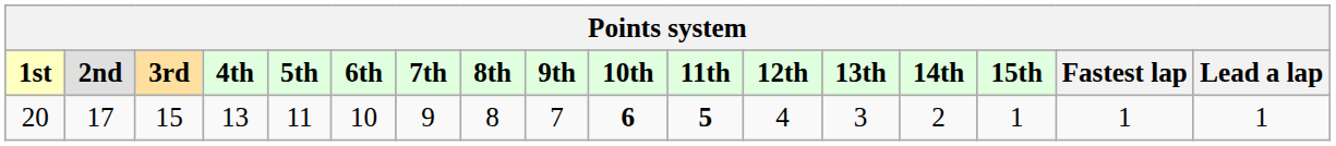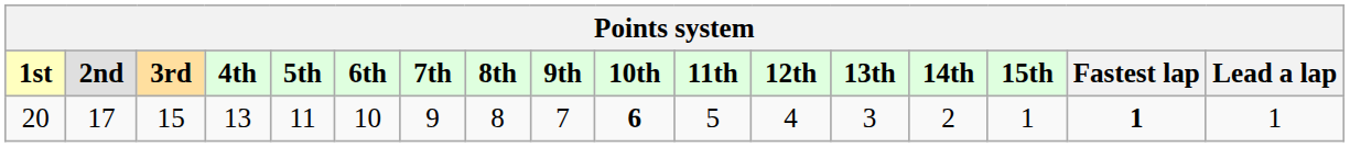20 | 11th: bold -> normal
20 | Fastest lap: normal -> bold
